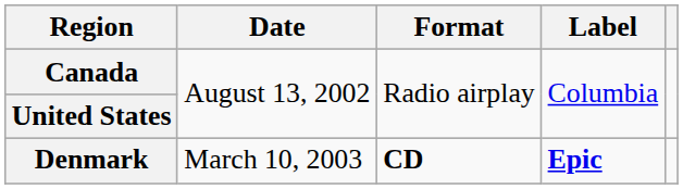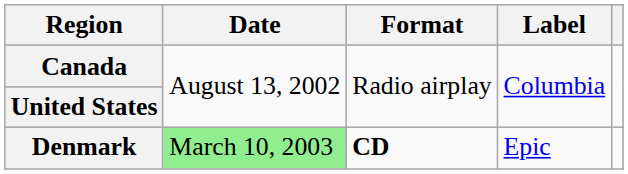Denmark | Date: no background -> lightgreen background
Denmark | Label: bold -> normal
